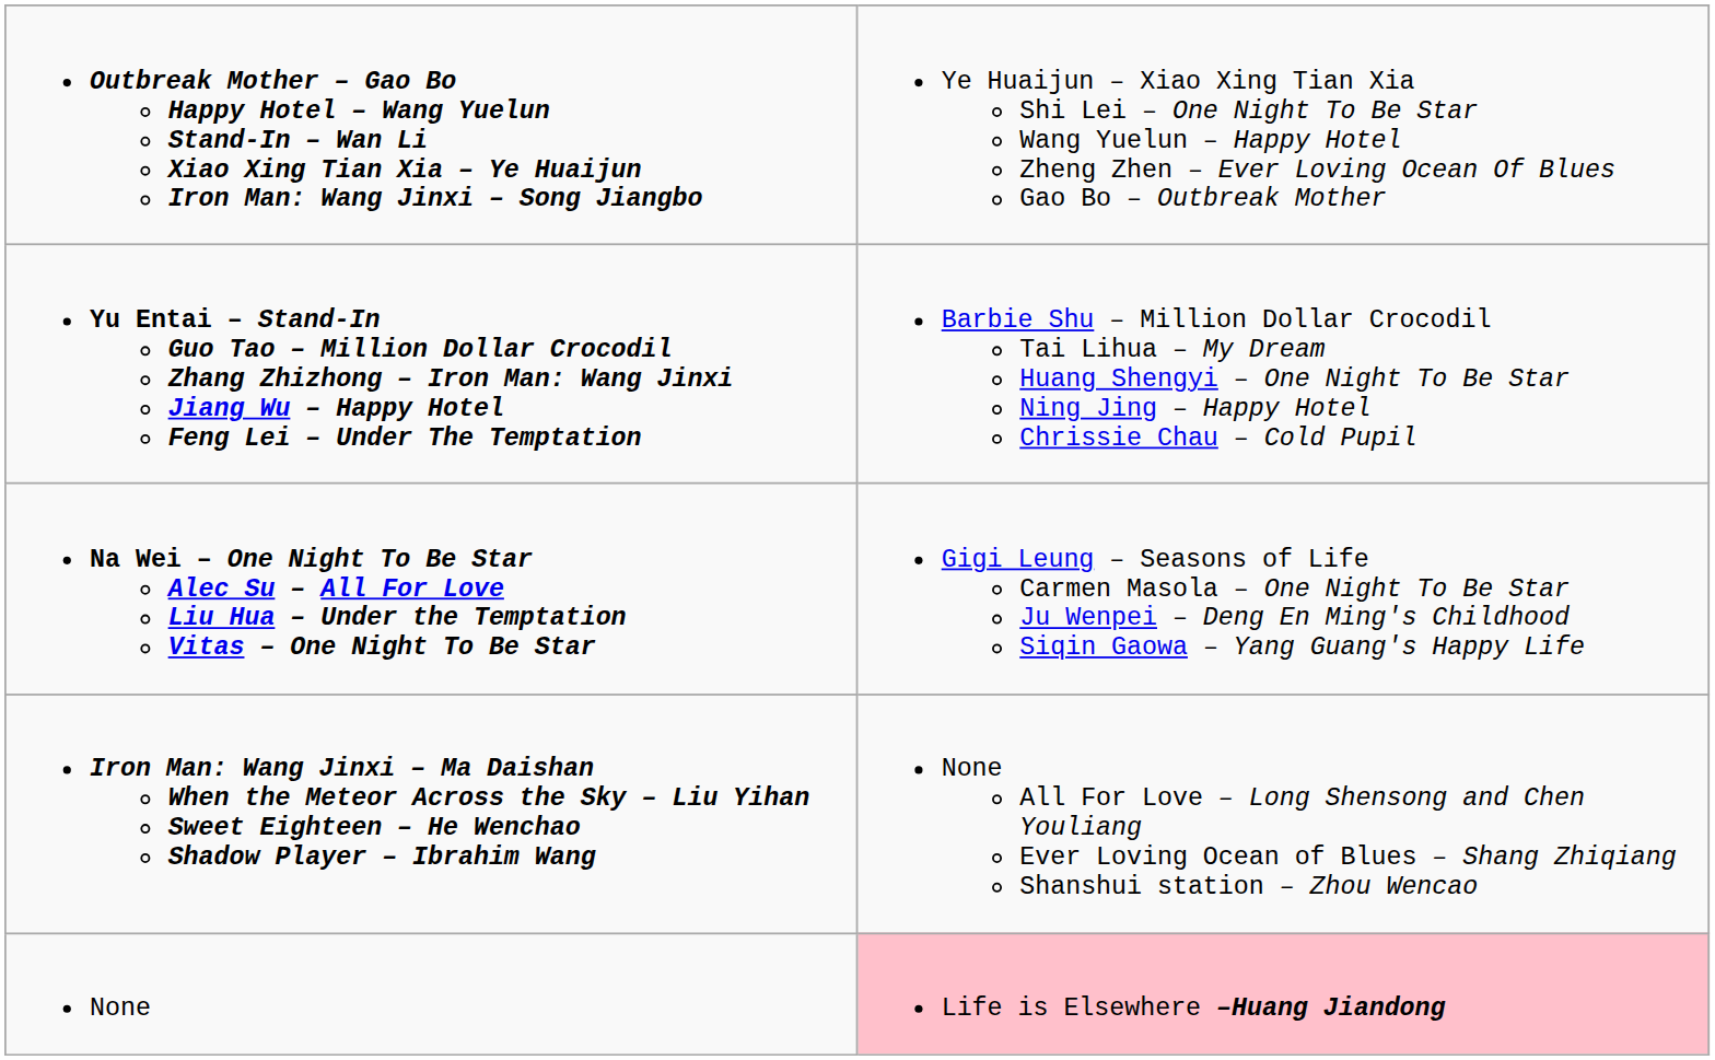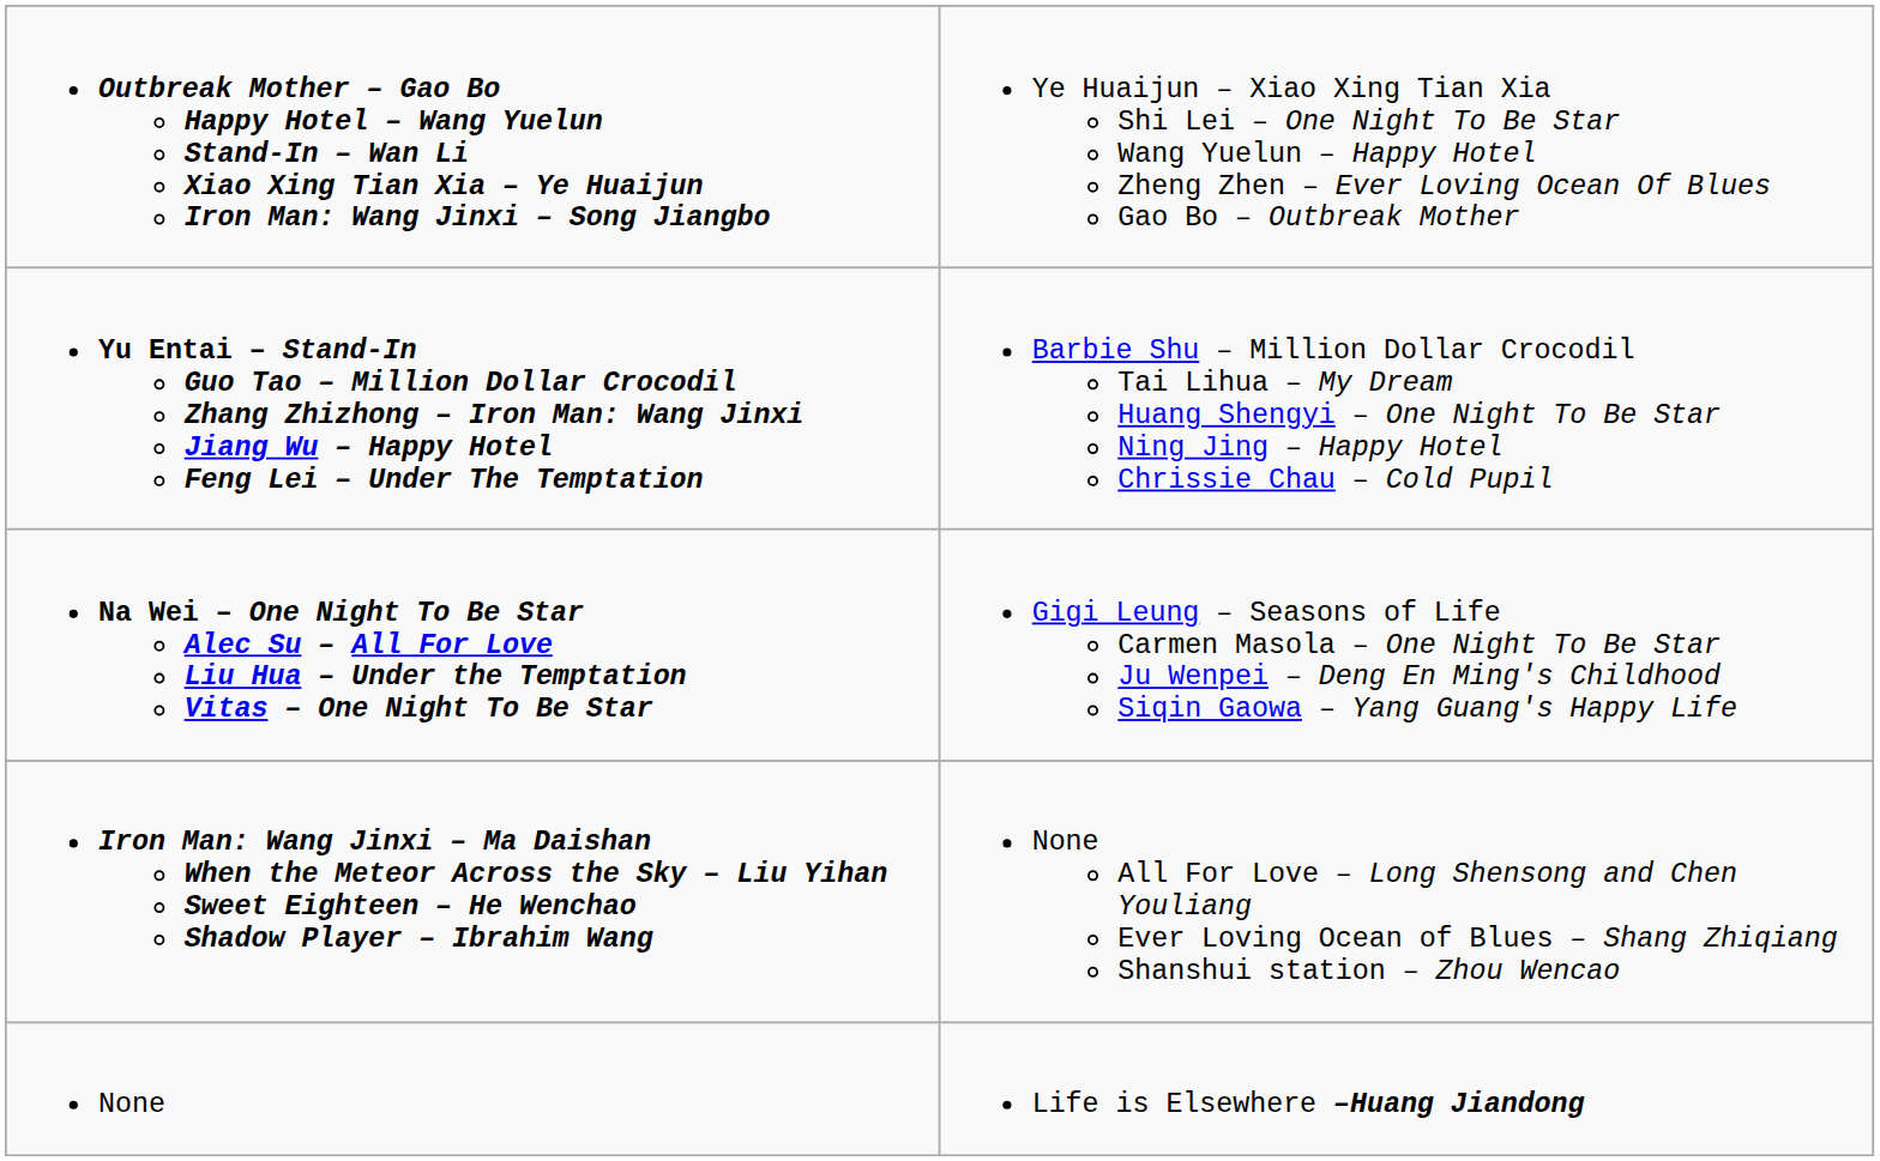None | column 2: pink background -> no background
